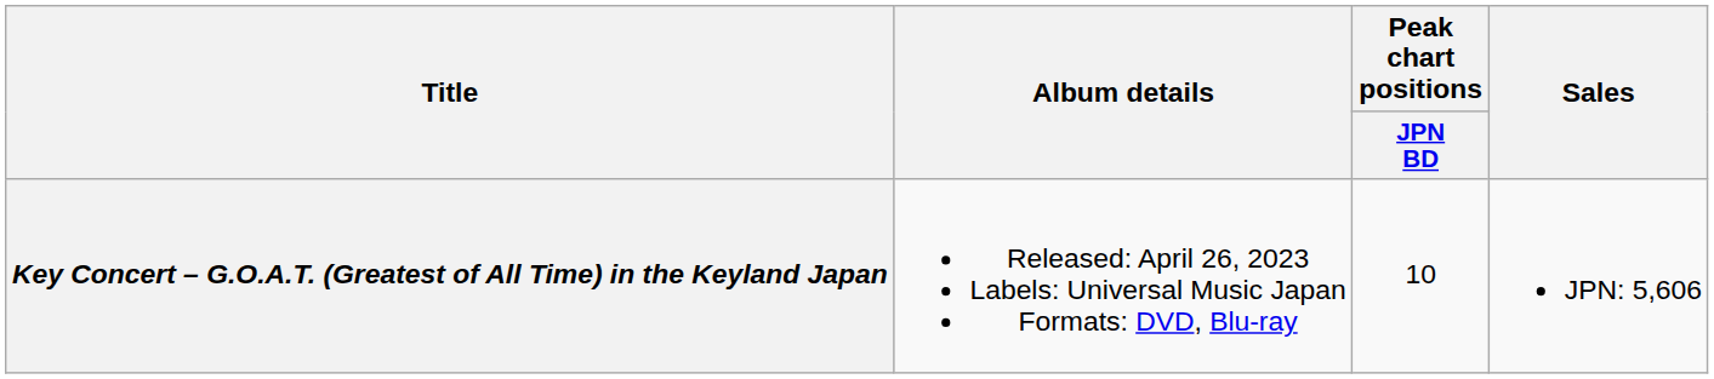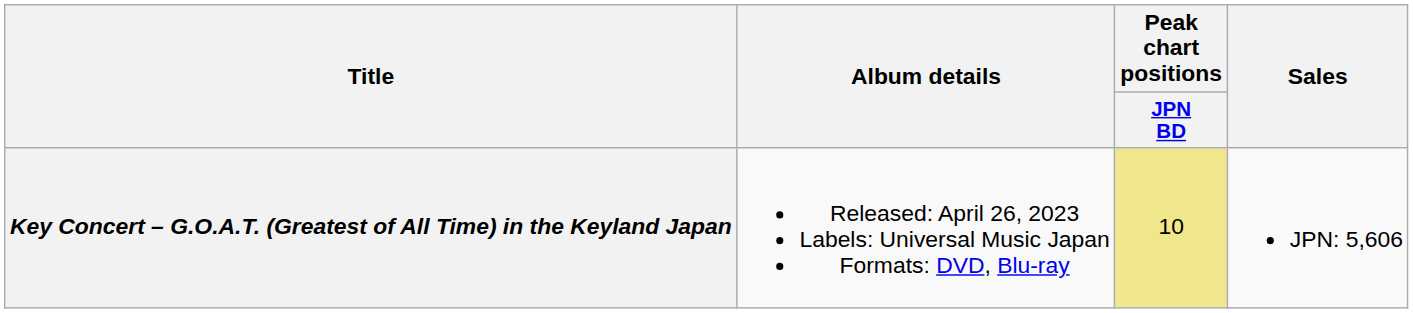row 3 | Peak chart positions / JPN BD: no background -> khaki background
